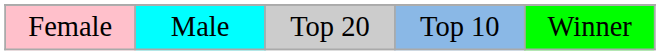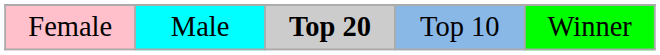Female | column 3: normal -> bold
